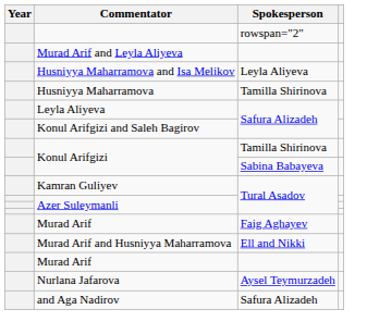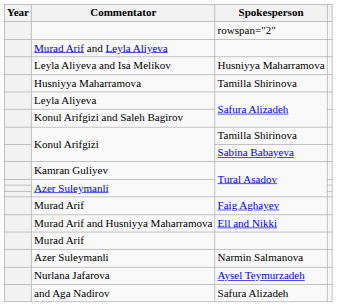- row: Husniyya Maharramova and Isa Melikov | Leyla Aliyeva
+ row: Leyla Aliyeva and Isa Melikov | Husniyya Maharramova
+ row: Azer Suleymanli | Narmin Salmanova
